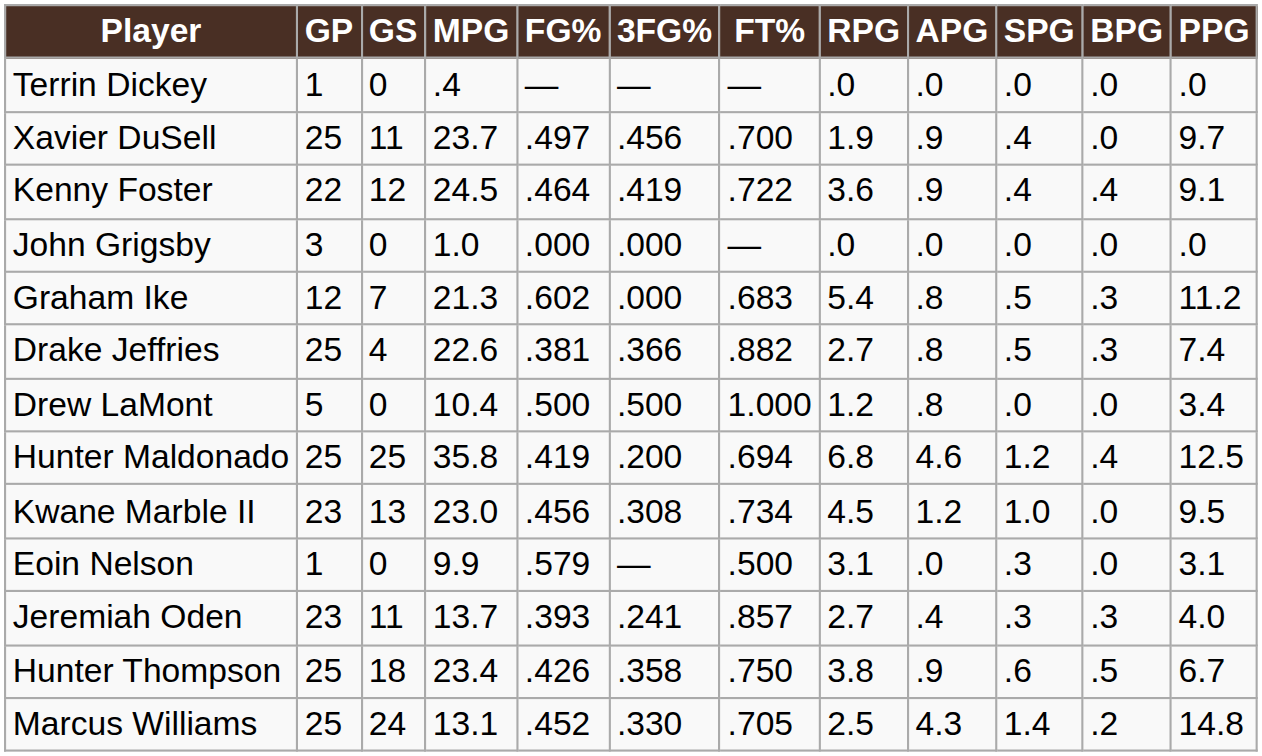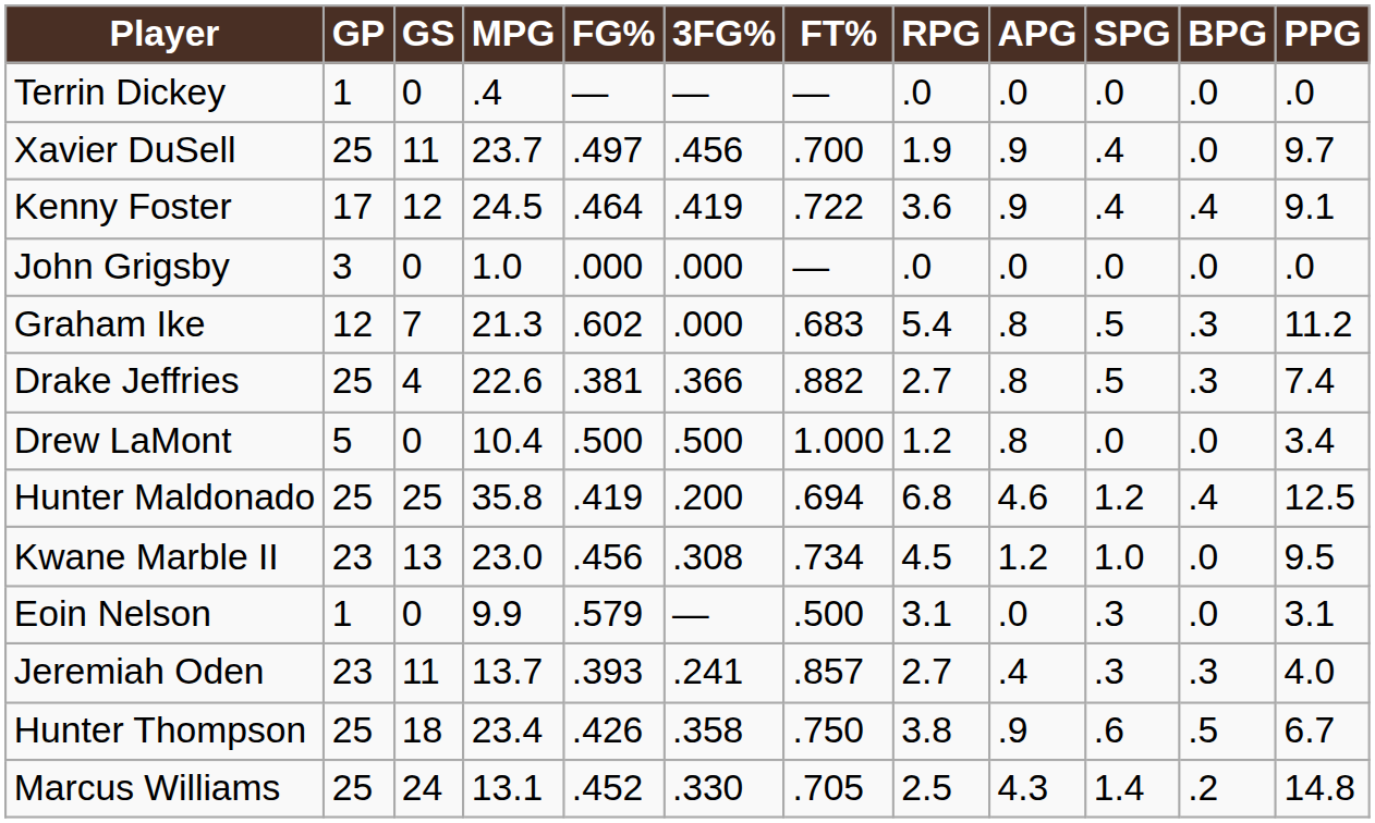Kenny Foster | GP: 22 -> 17
